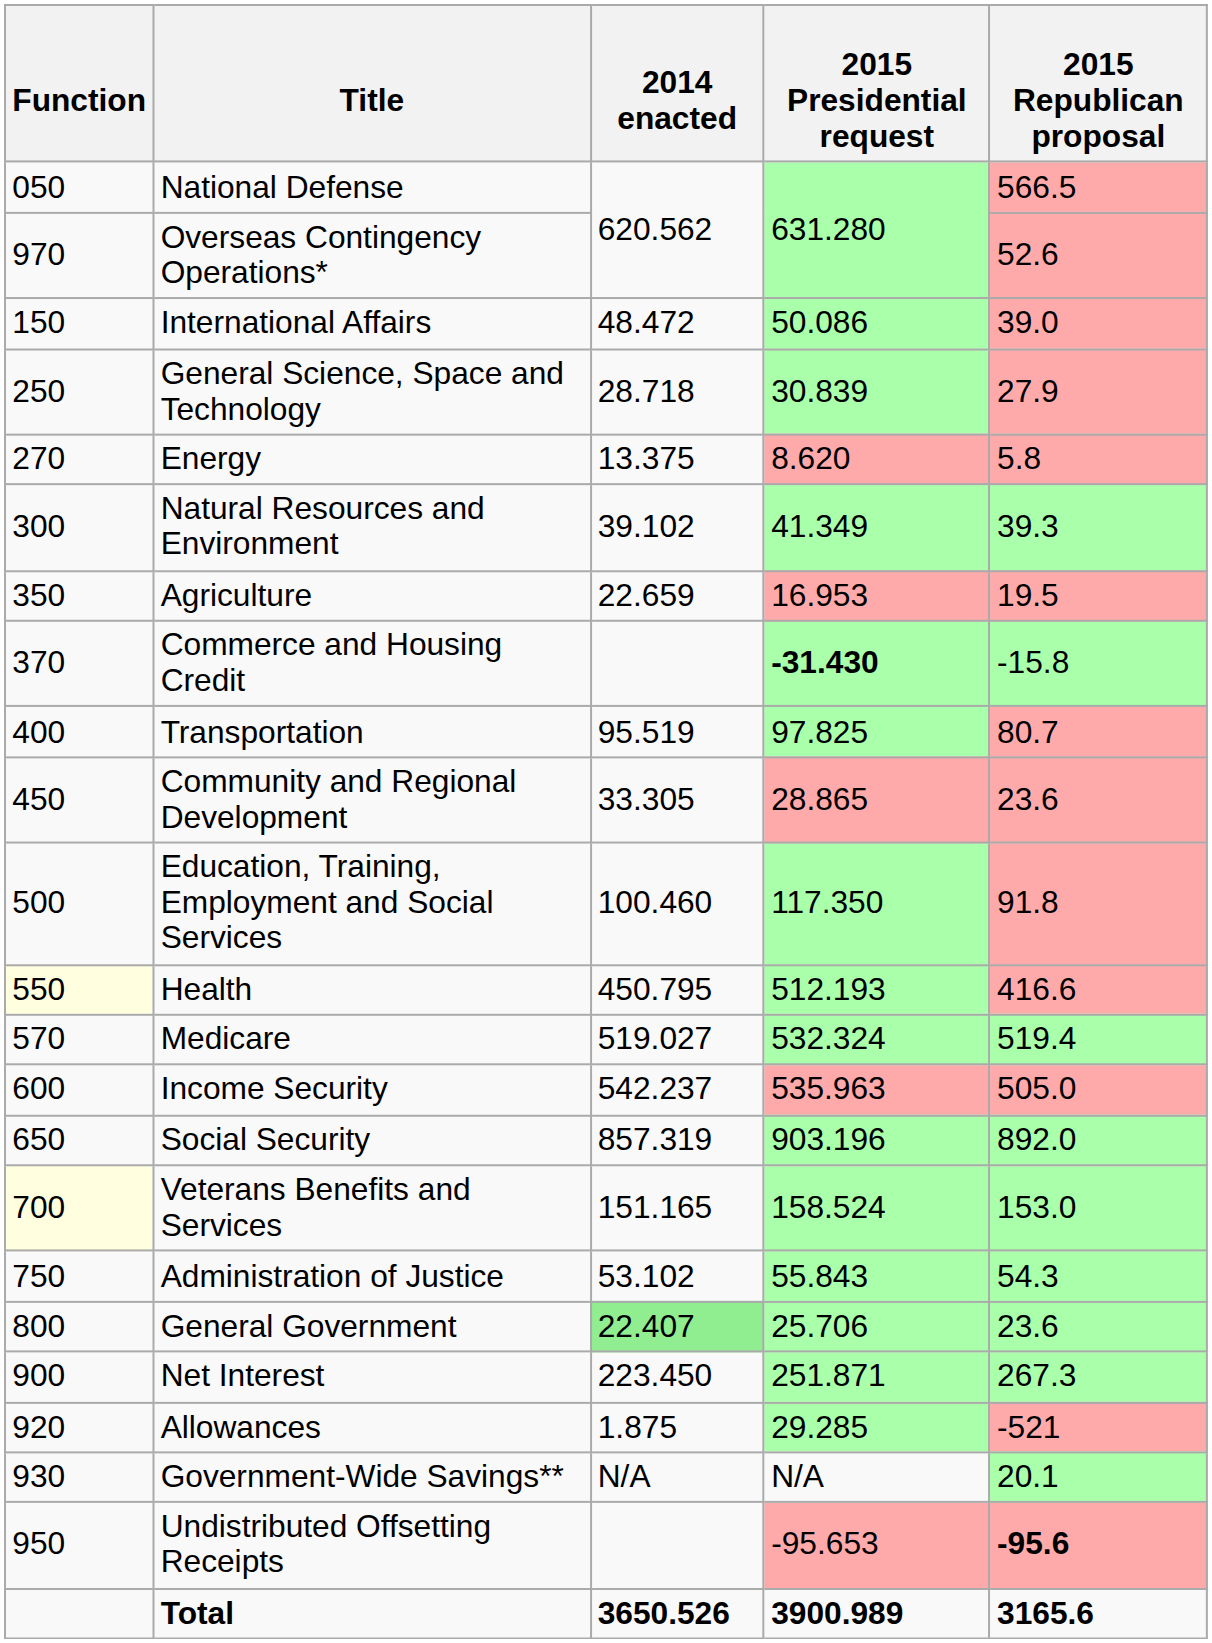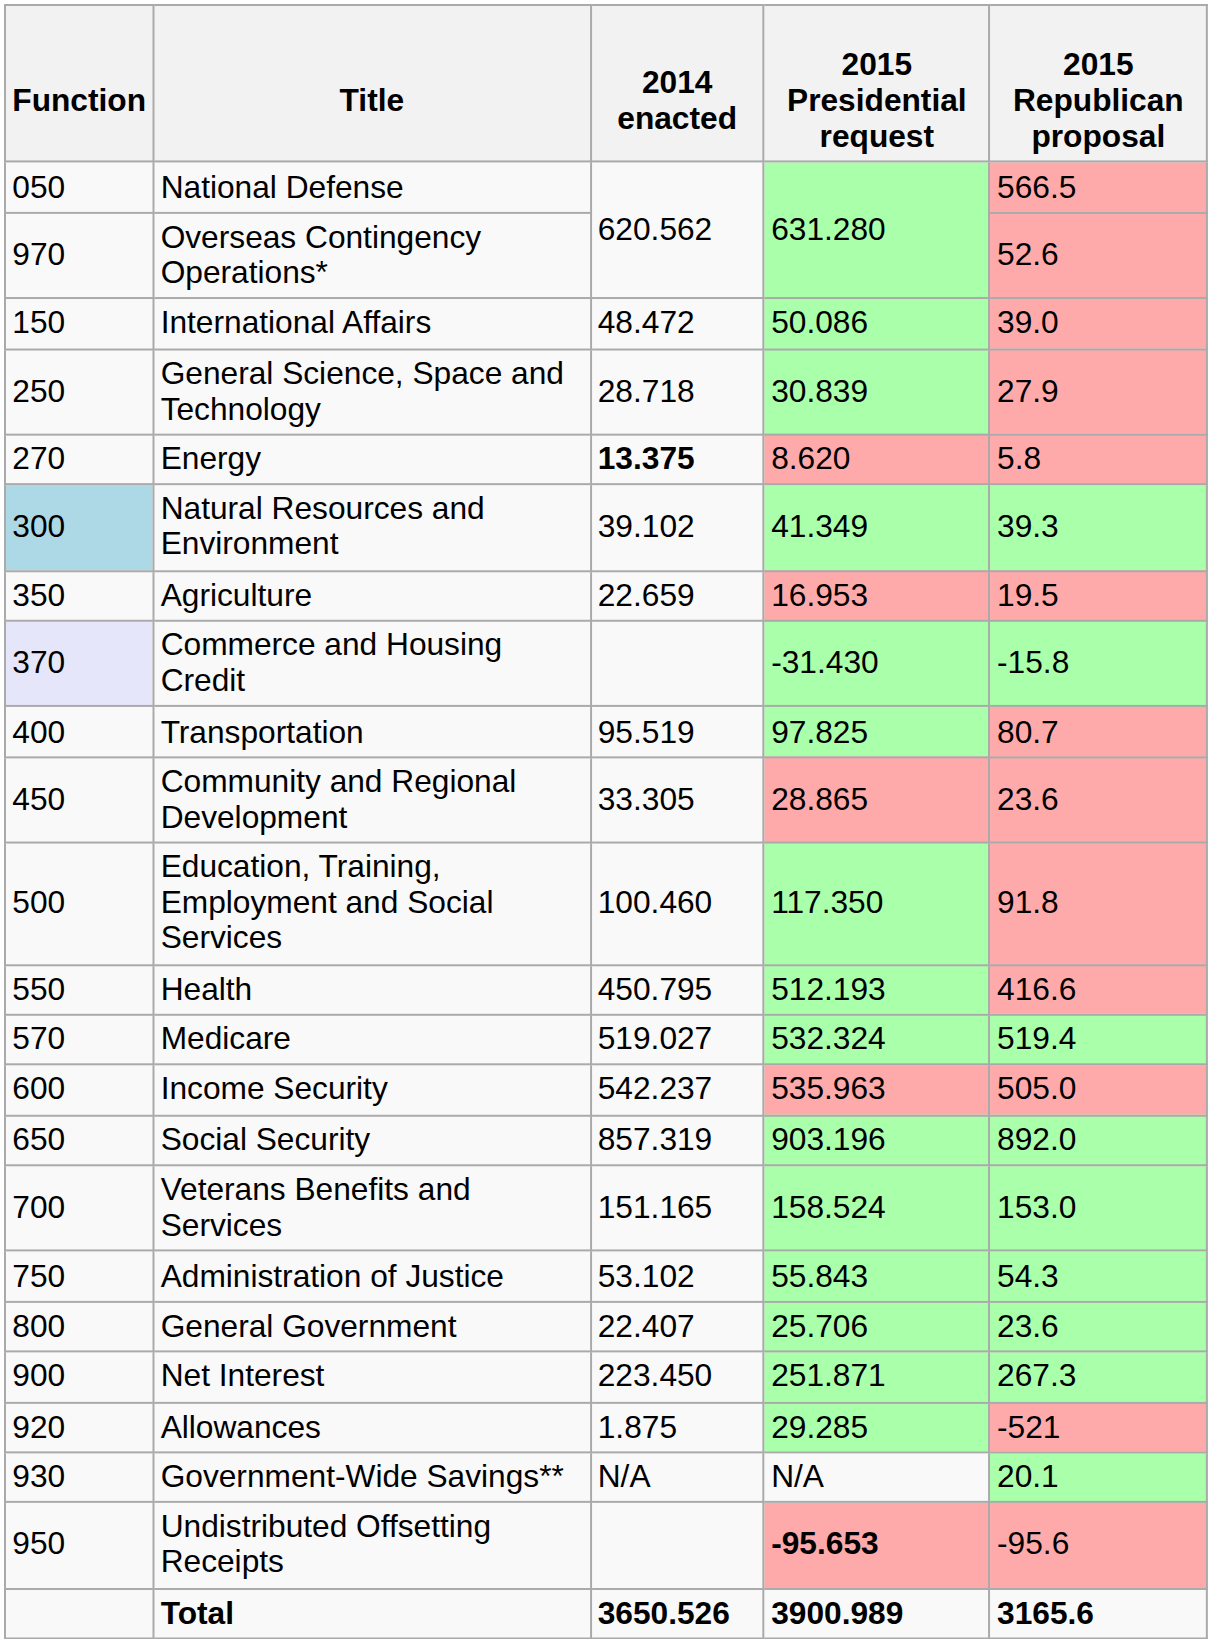Energy | 2014 enacted: normal -> bold
Natural Resources and Environment | Function: no background -> lightblue background
Commerce and Housing Credit | Function: no background -> lavender background
Commerce and Housing Credit | 2015 Presidential request: bold -> normal
Health | Function: lightyellow background -> no background
Veterans Benefits and Services | Function: lightyellow background -> no background
General Government | 2014 enacted: lightgreen background -> no background
Undistributed Offsetting Receipts | 2015 Presidential request: normal -> bold
Undistributed Offsetting Receipts | 2015 Republican proposal: bold -> normal
